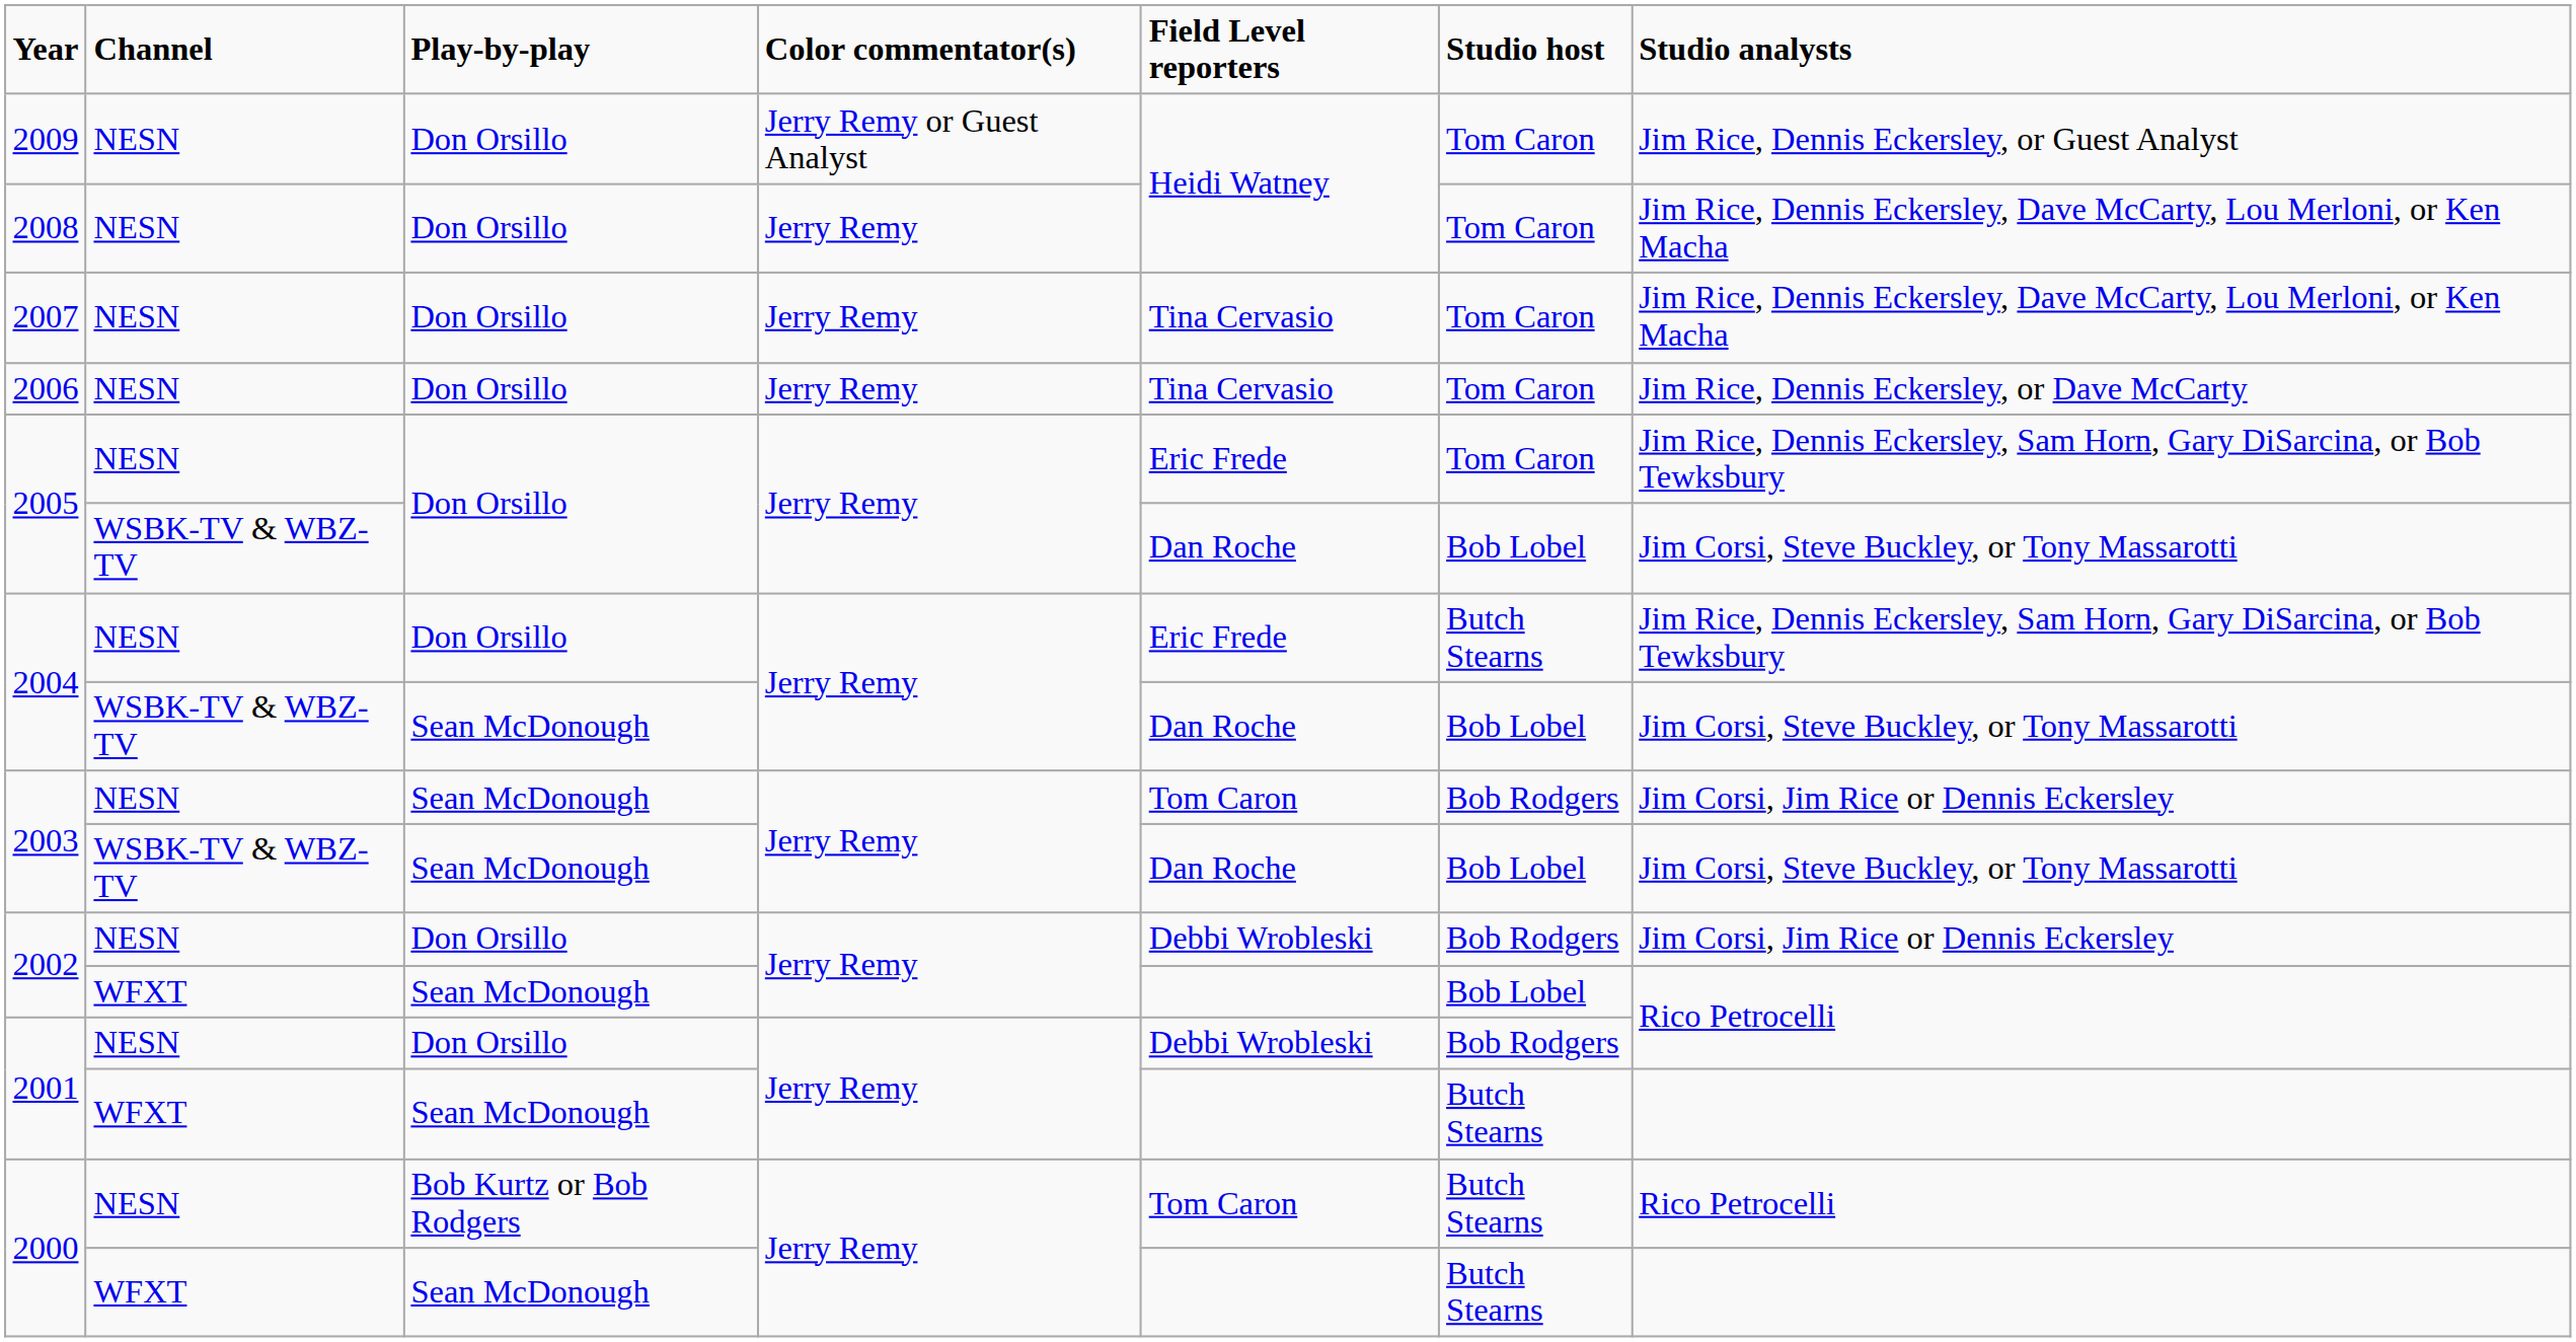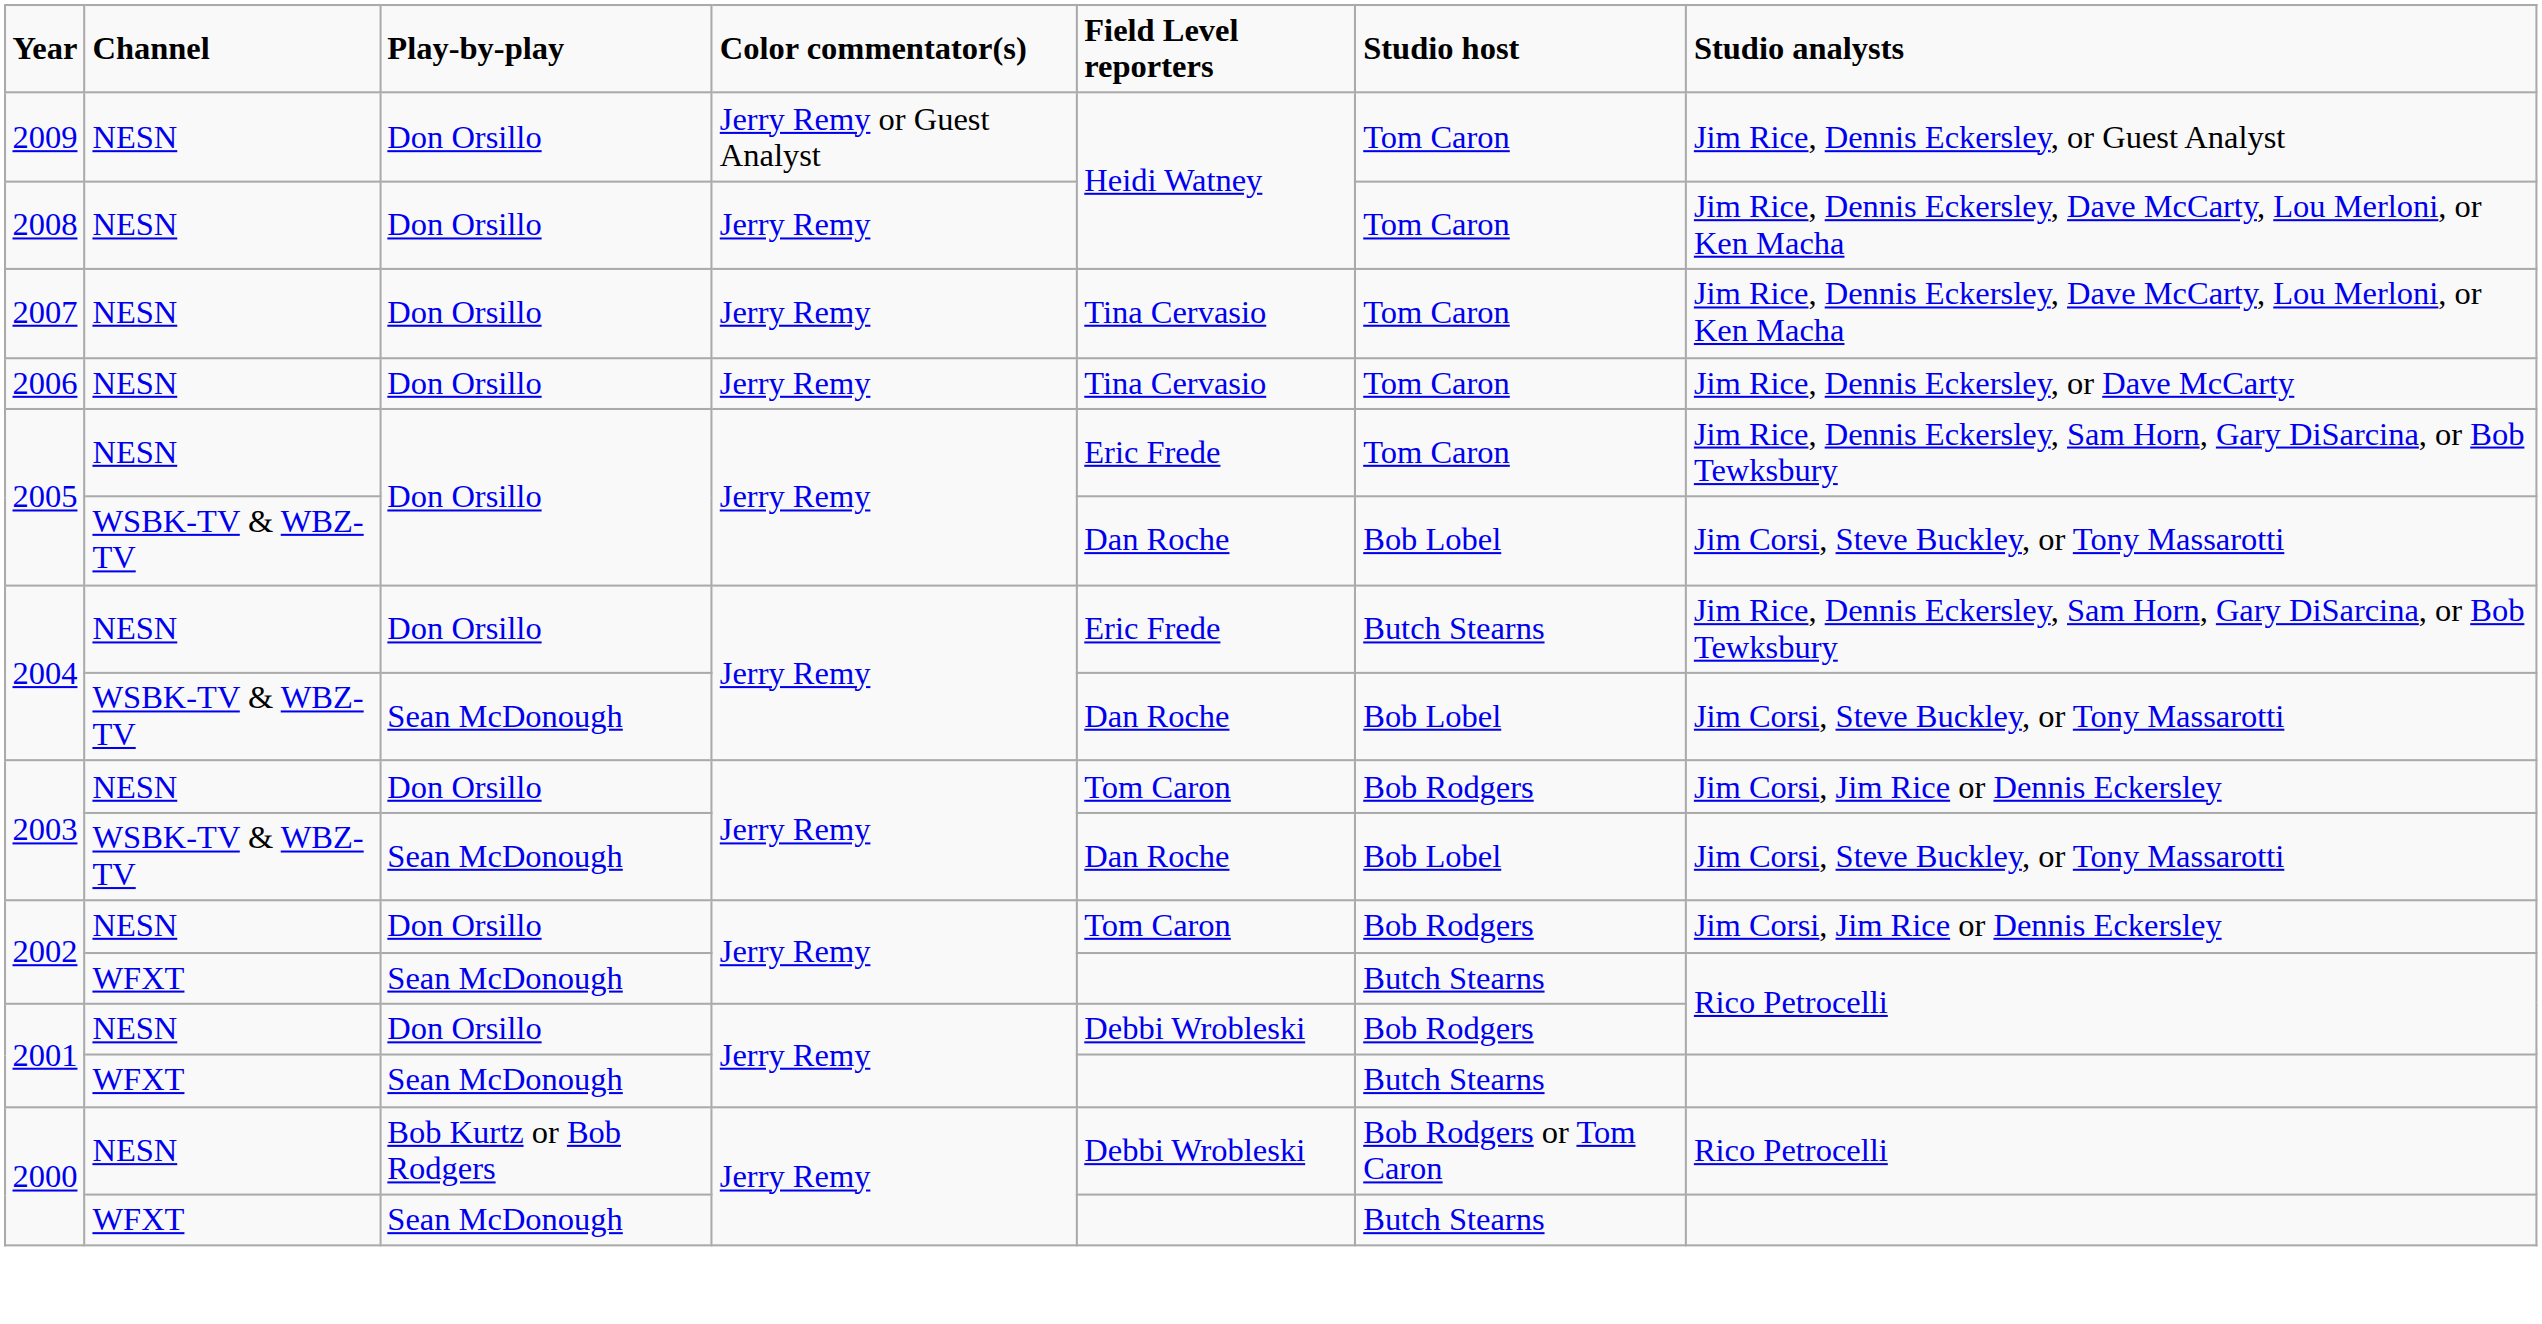2003 / NESN | Play-by-play: Sean McDonough -> Don Orsillo
2002 / NESN | Field Level reporters: Debbi Wrobleski -> Tom Caron
2002 / WFXT | Studio host: Bob Lobel -> Butch Stearns
2000 / NESN | Field Level reporters: Tom Caron -> Debbi Wrobleski
2000 / NESN | Studio host: Butch Stearns -> Bob Rodgers or Tom Caron
